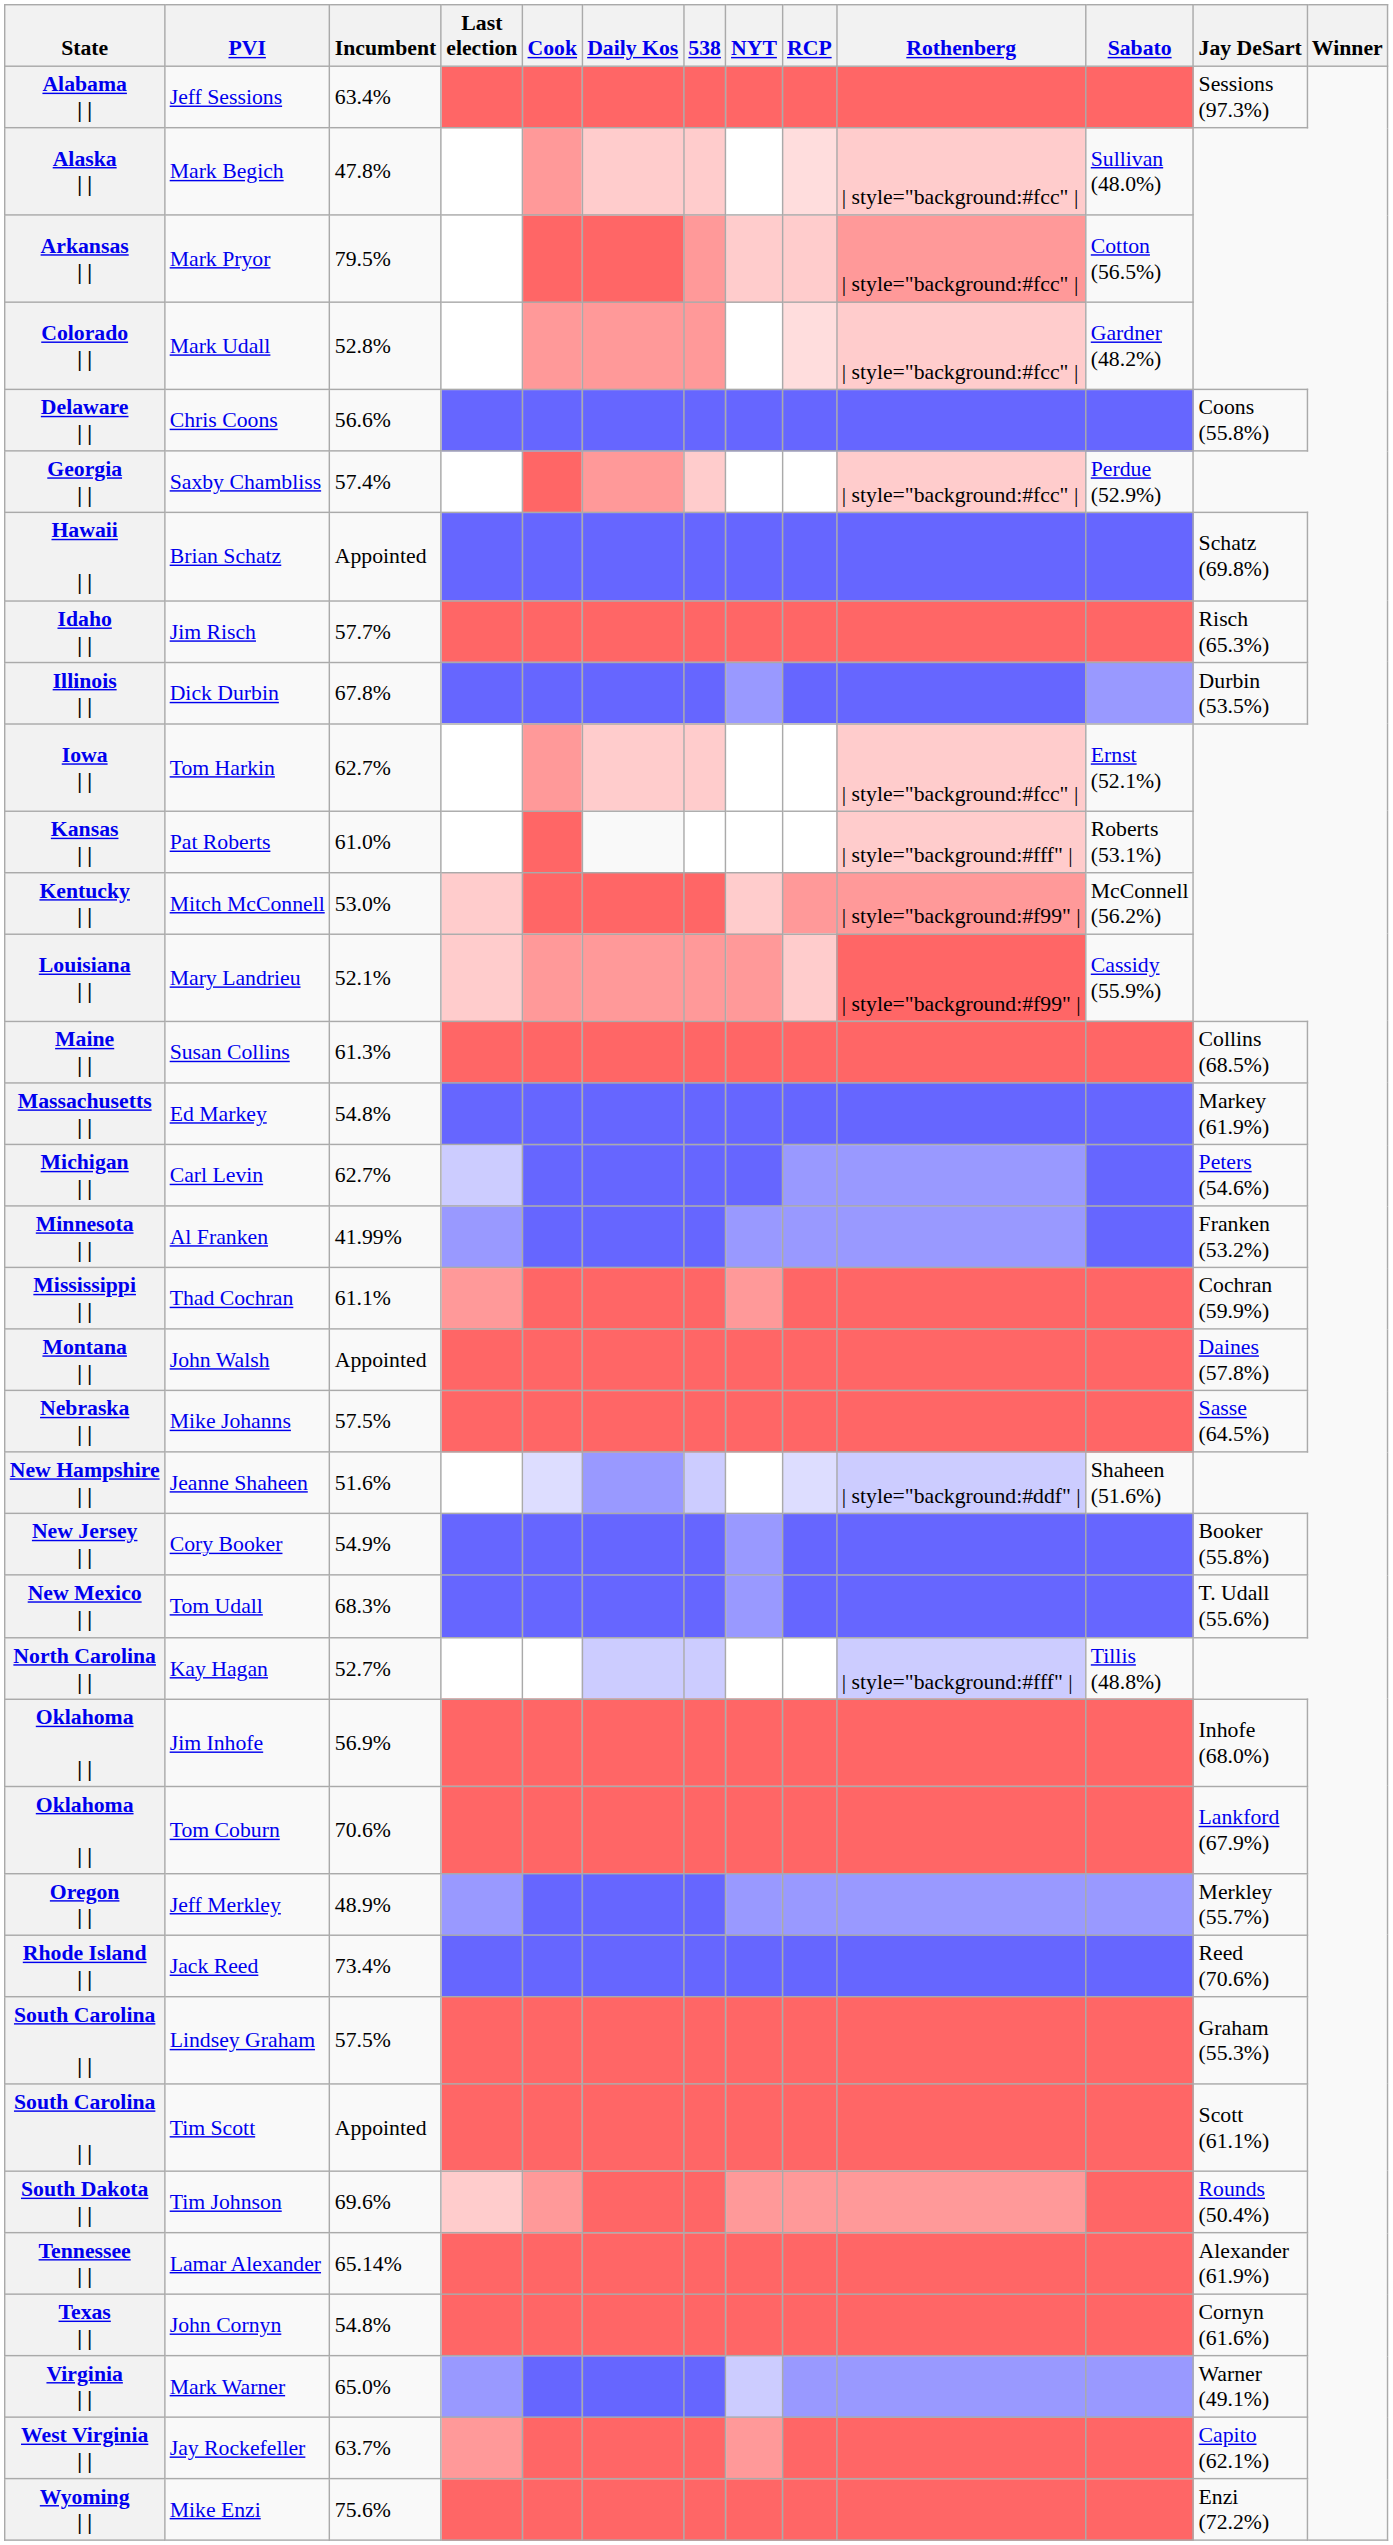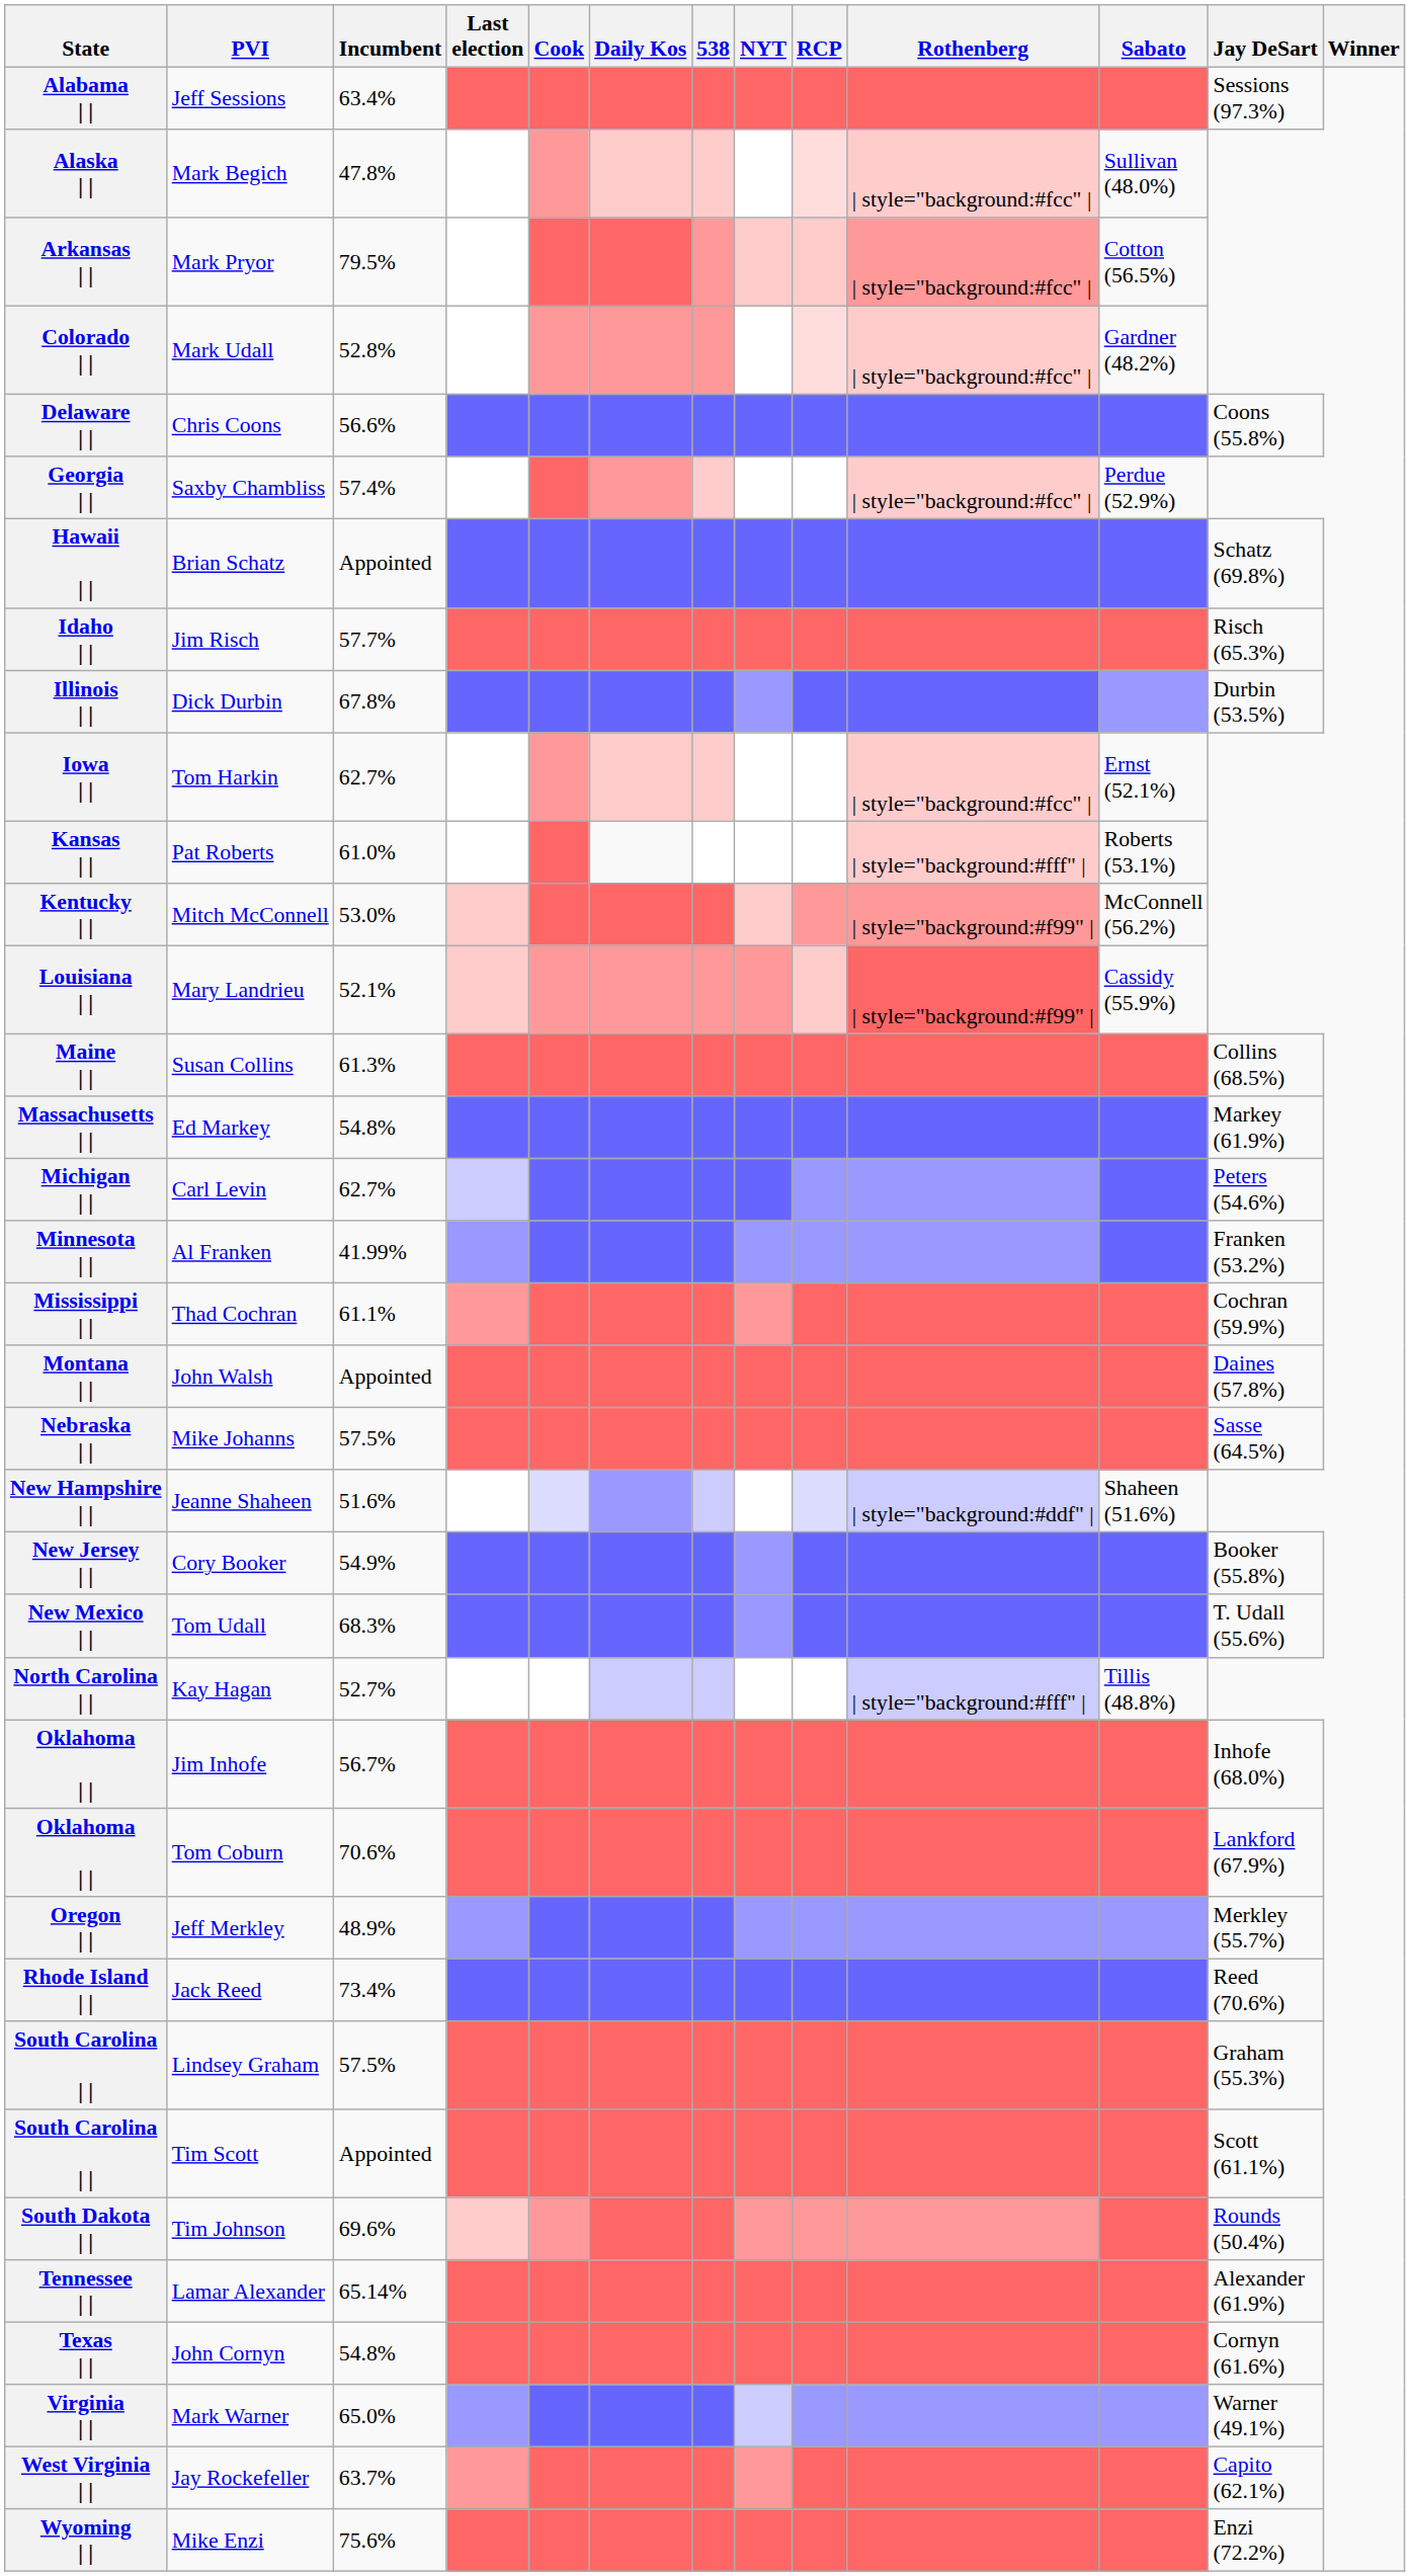Jim Inhofe | Incumbent: 56.9% -> 56.7%
